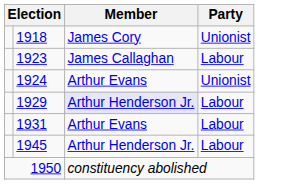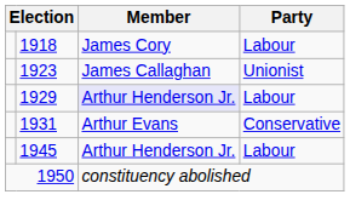1918 | Party: Unionist -> Labour
1923 | Party: Labour -> Unionist
- row: 1924 | Arthur Evans | Unionist
1931 | Party: Labour -> Conservative
